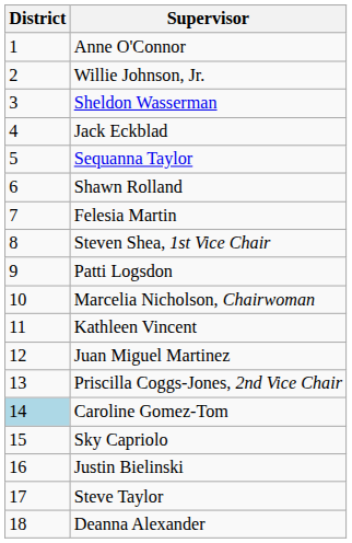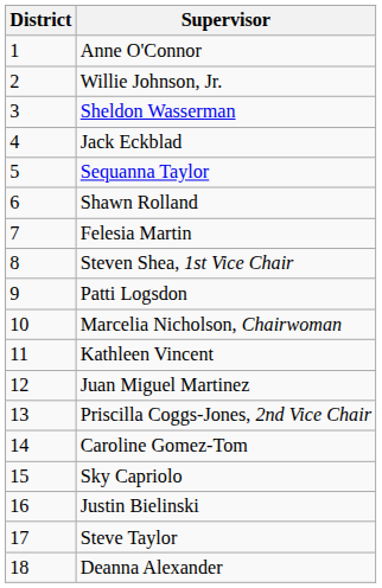Caroline Gomez-Tom | District: lightblue background -> no background
